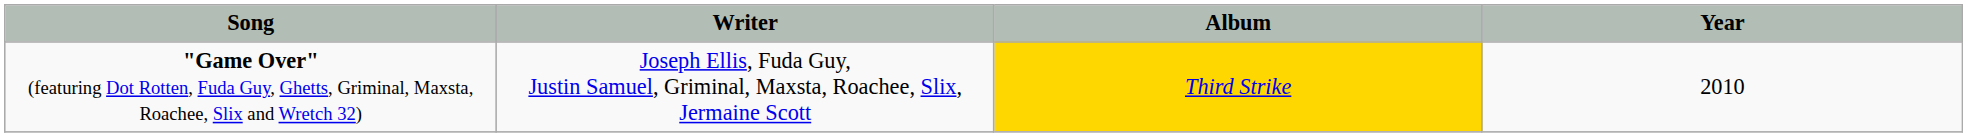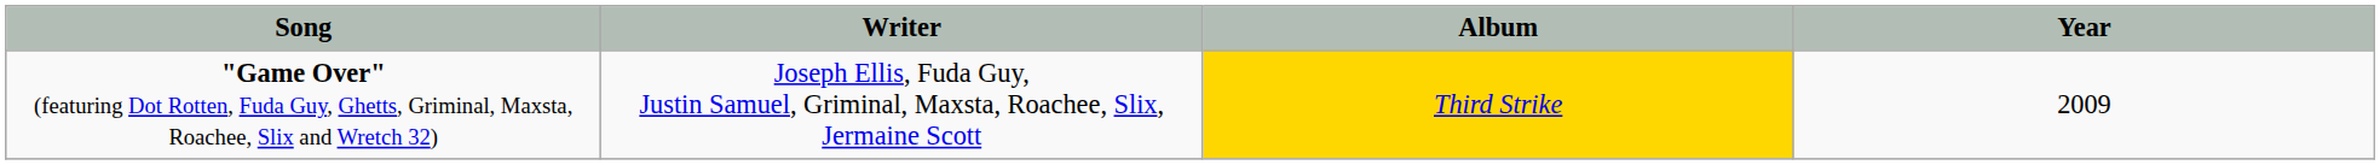row 2 | Year: 2010 -> 2009
